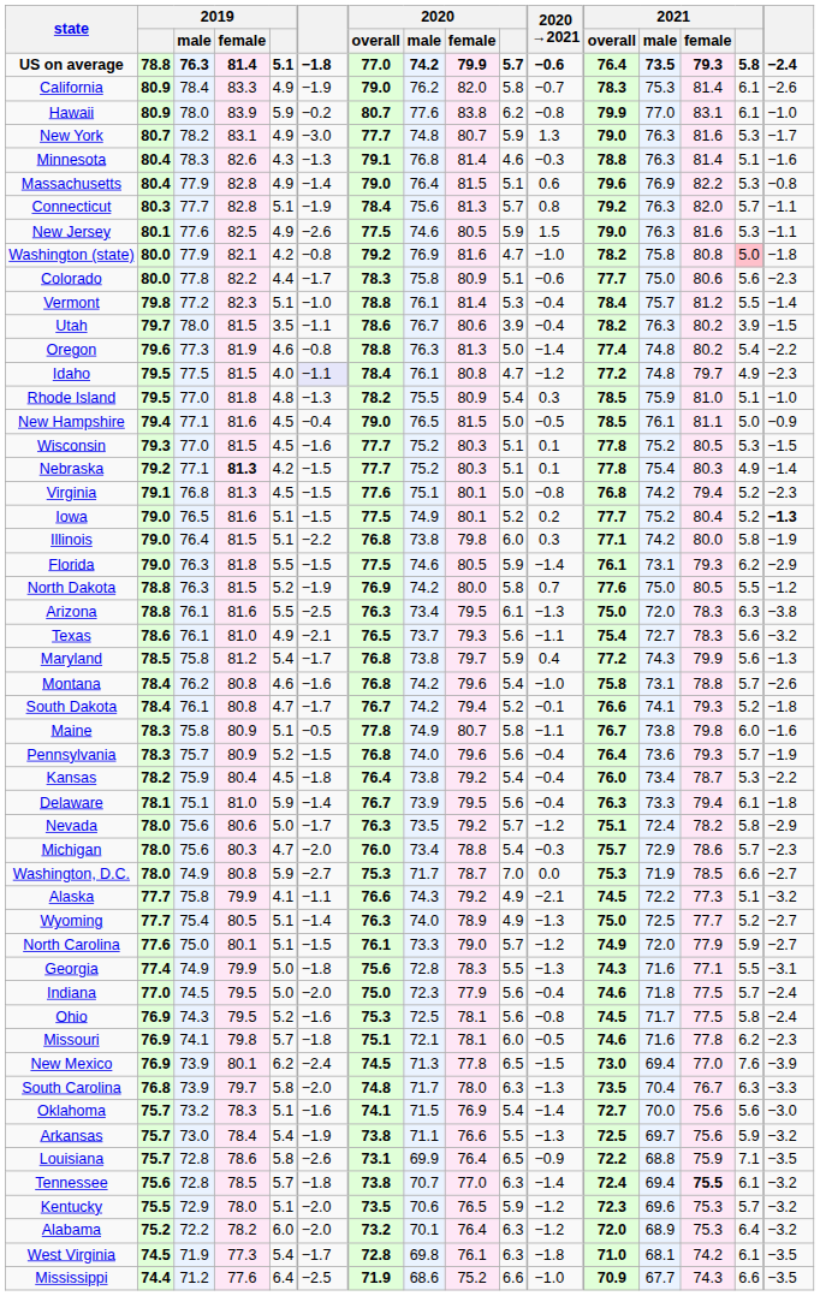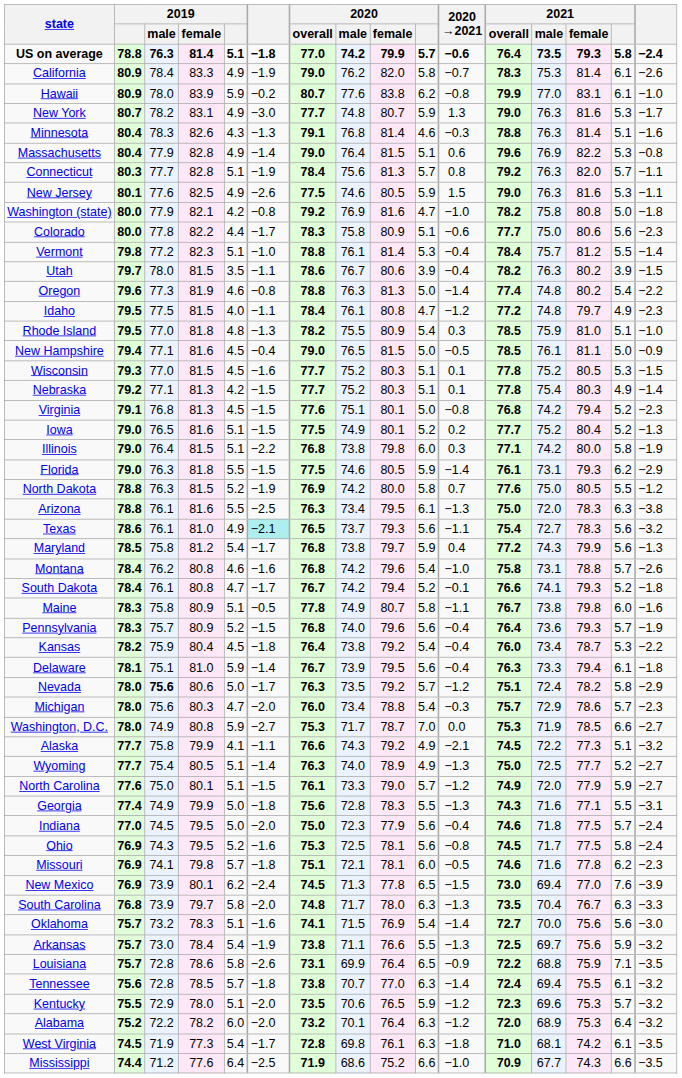Washington (state) | 2021: pink background -> no background
Idaho | column 6: lavender background -> no background
Nebraska | 2019 / female: bold -> normal
Iowa | column 16: bold -> normal
Texas | column 6: no background -> paleturquoise background
Nevada | 2019 / male: normal -> bold
Tennessee | 2021 / female: bold -> normal
